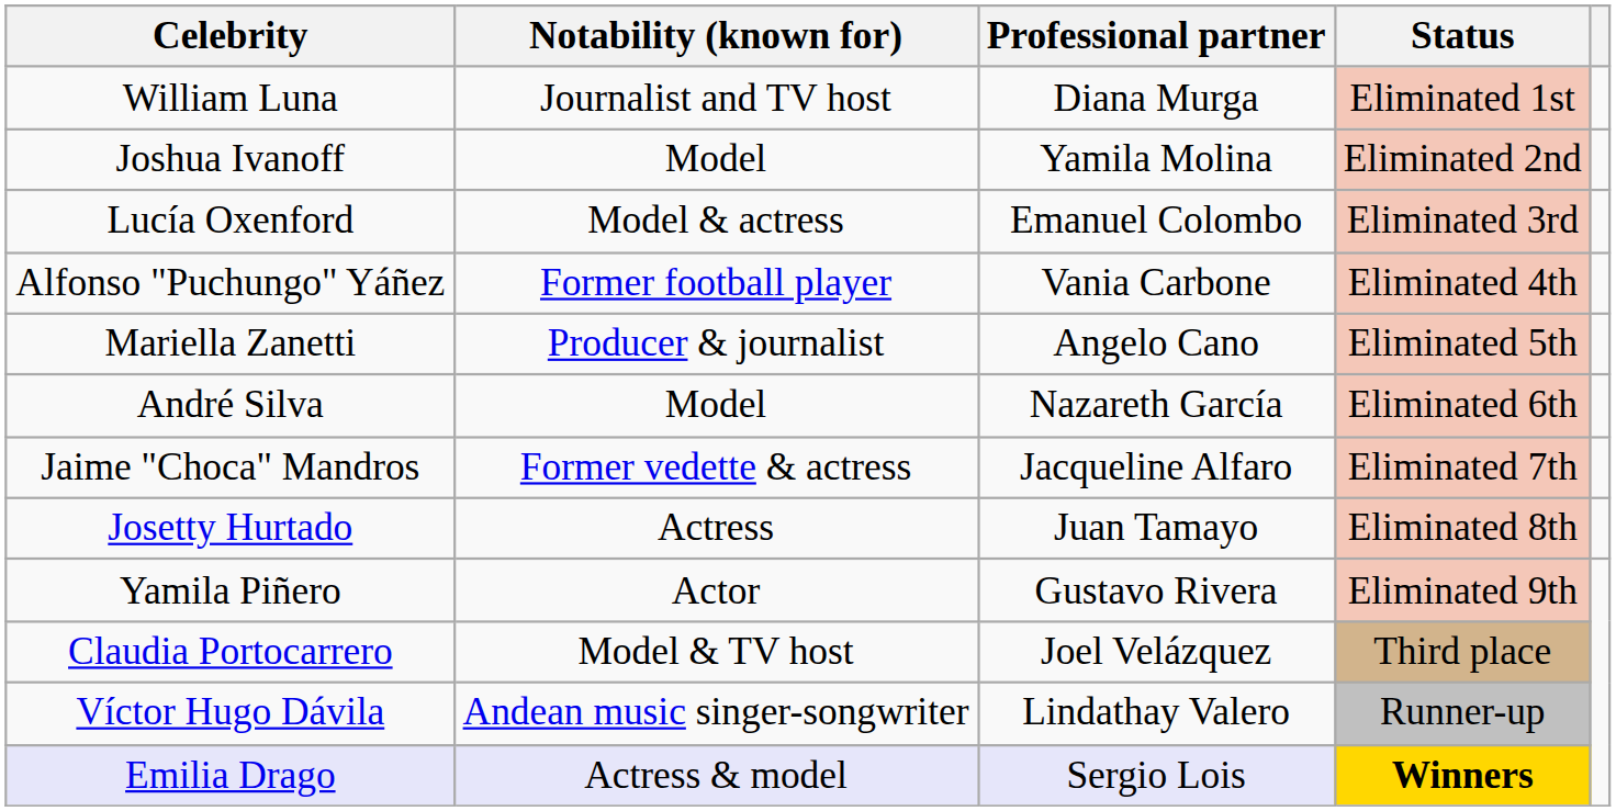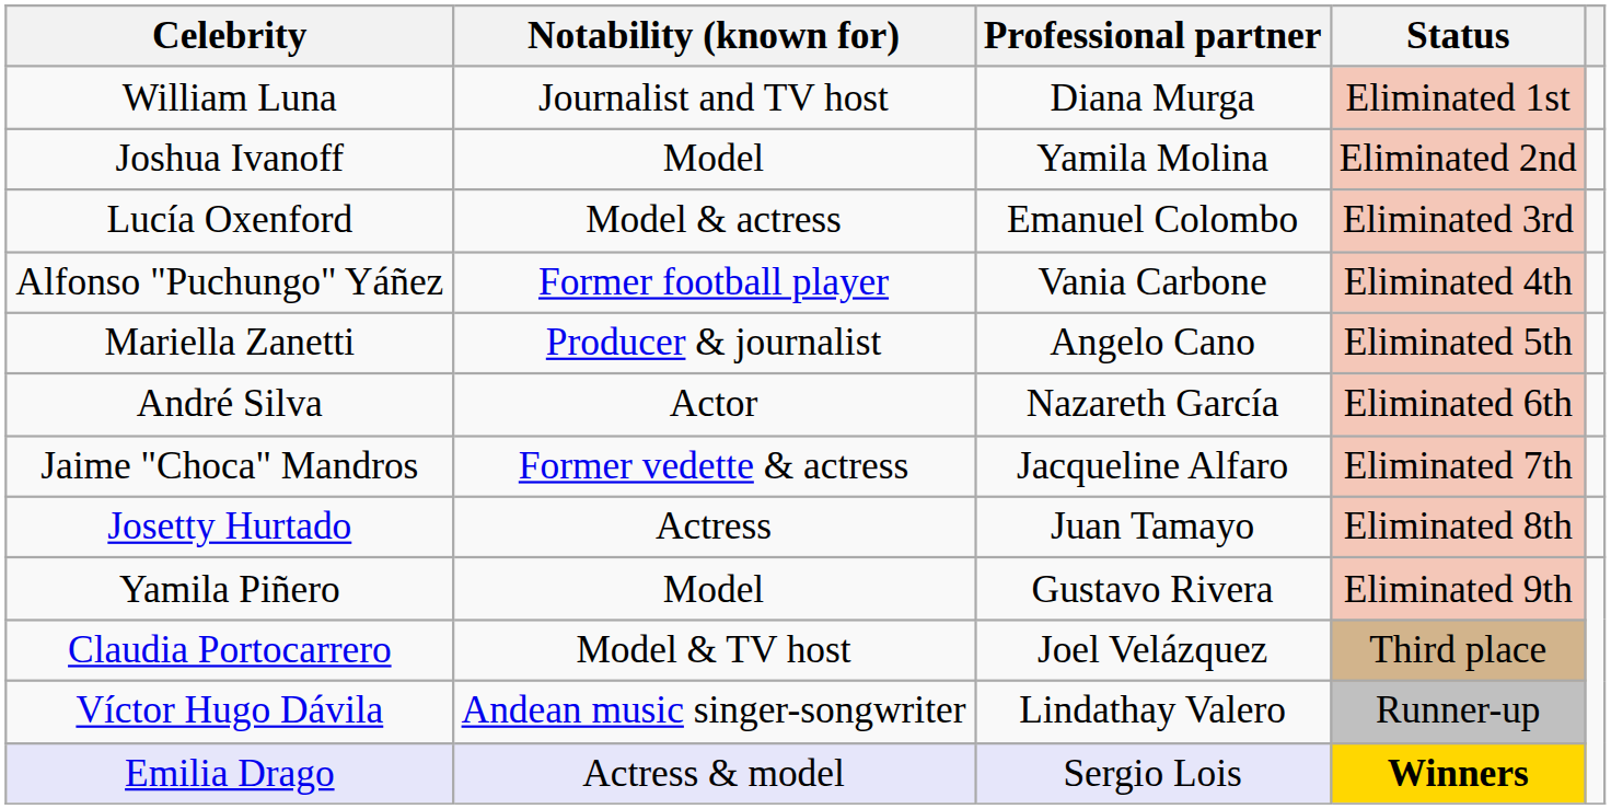André Silva | Notability (known for): Model -> Actor
Yamila Piñero | Notability (known for): Actor -> Model
